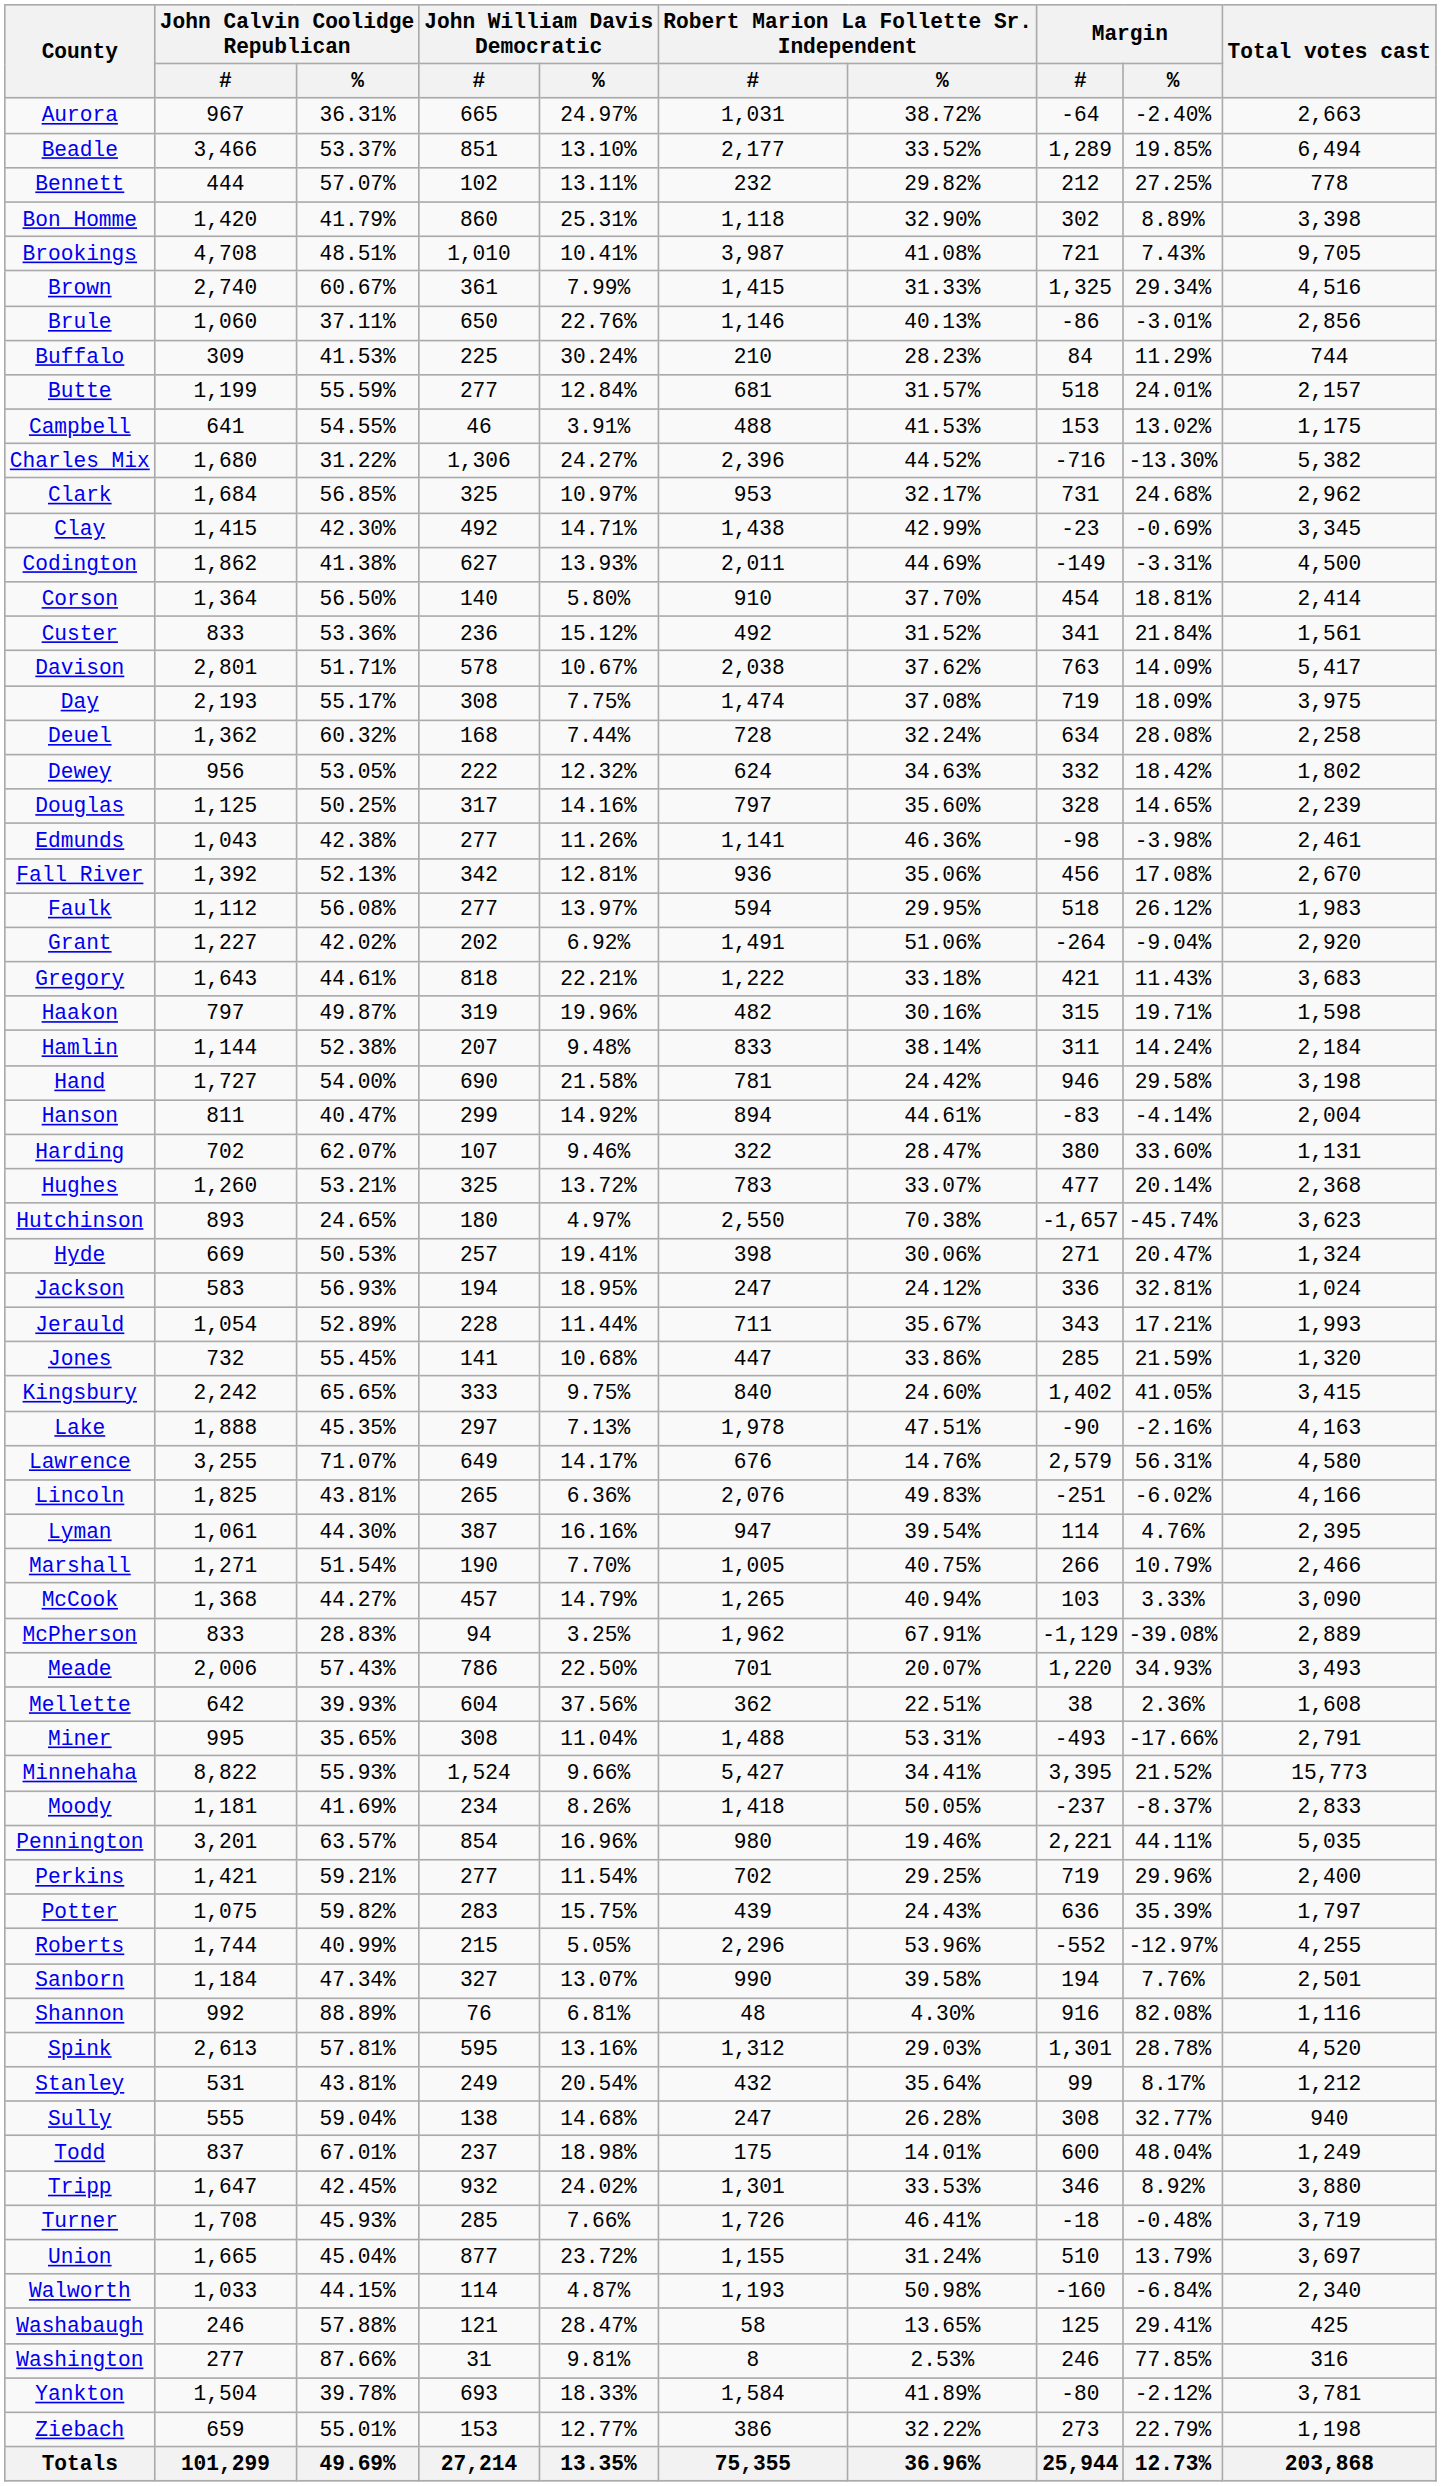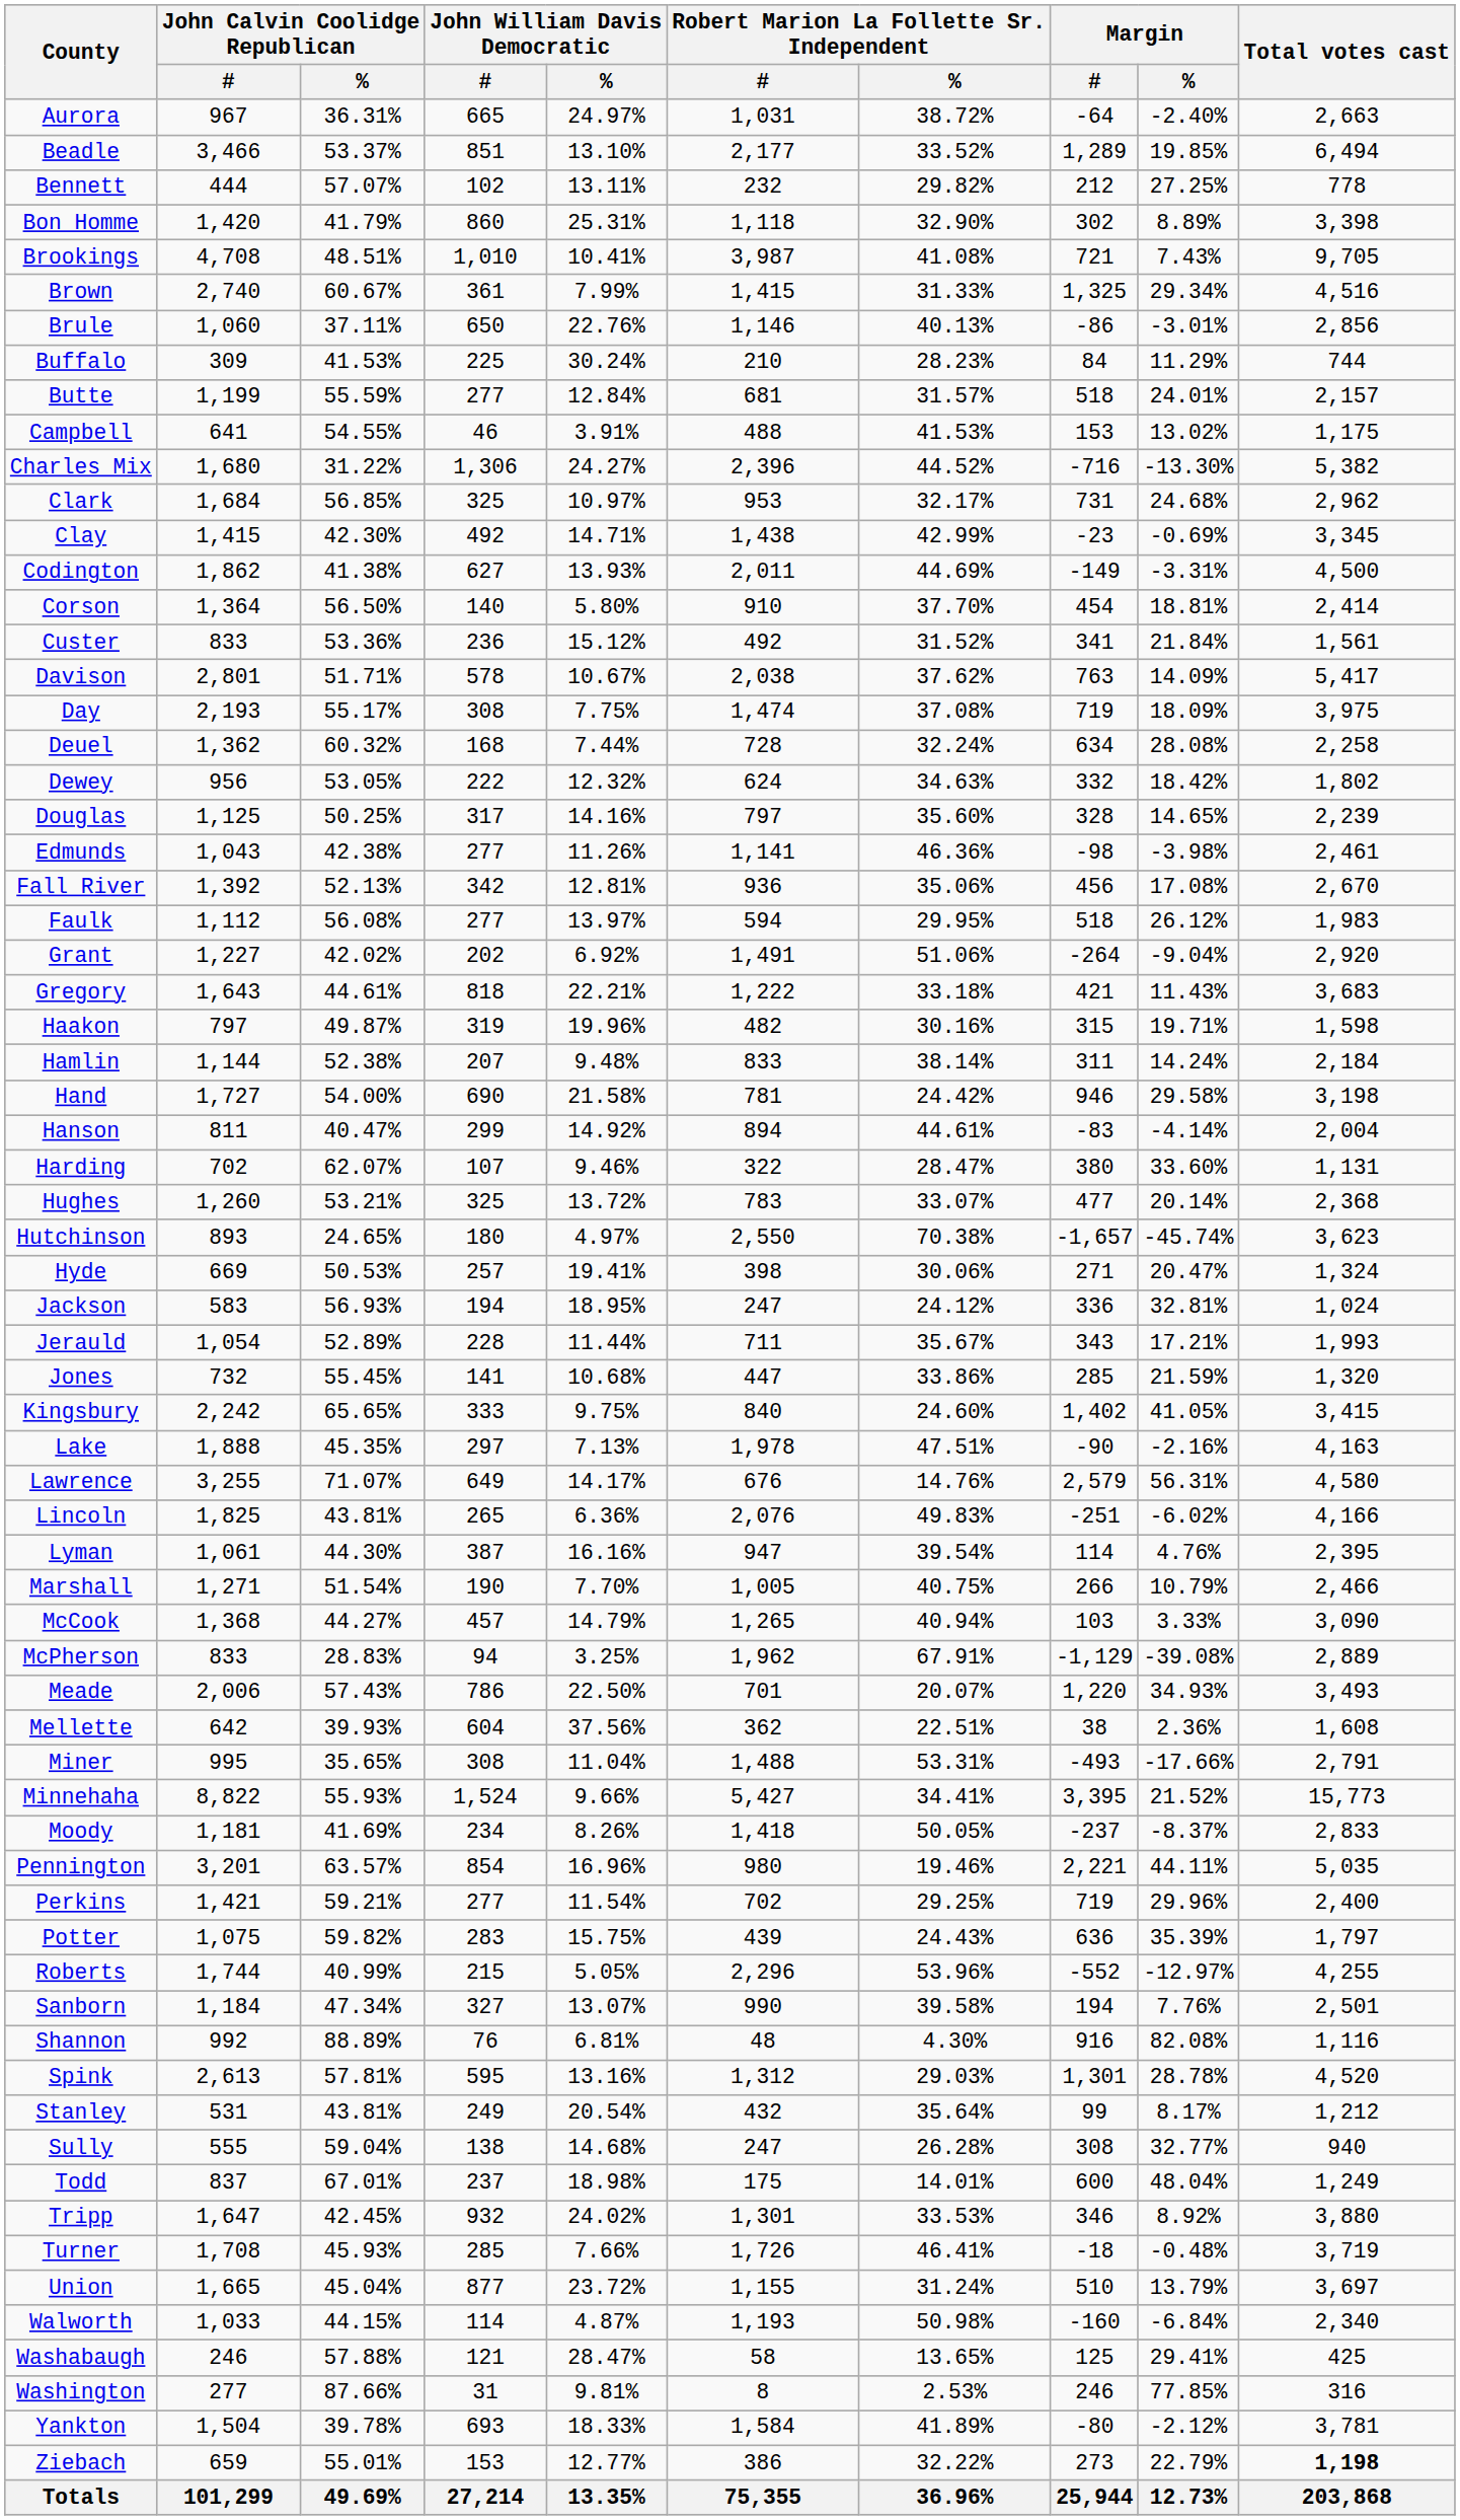Ziebach | Total votes cast: normal -> bold
